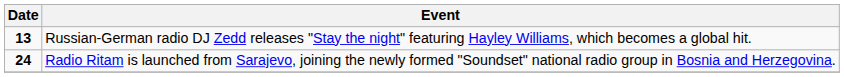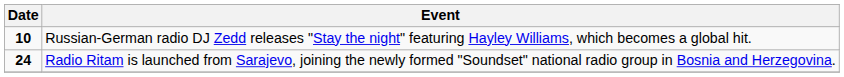row 2 | Date: 13 -> 10
